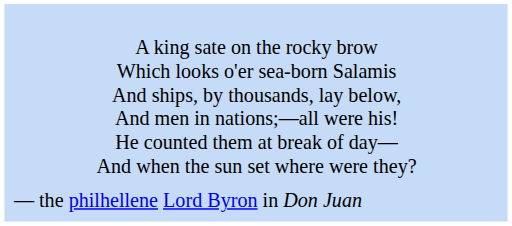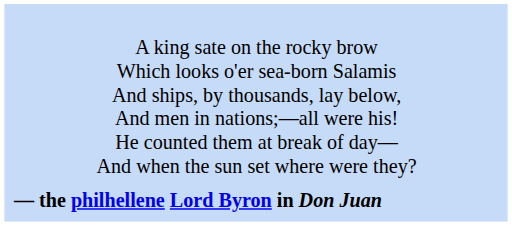row 2 | column 1: normal -> bold
